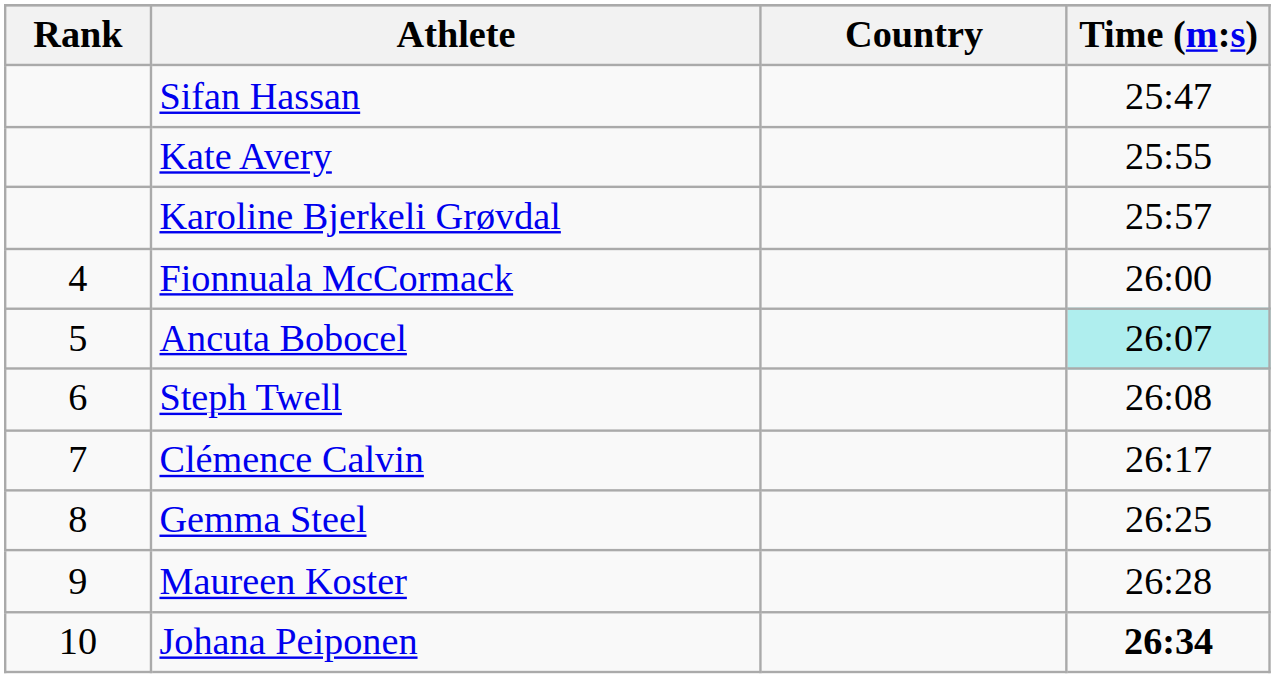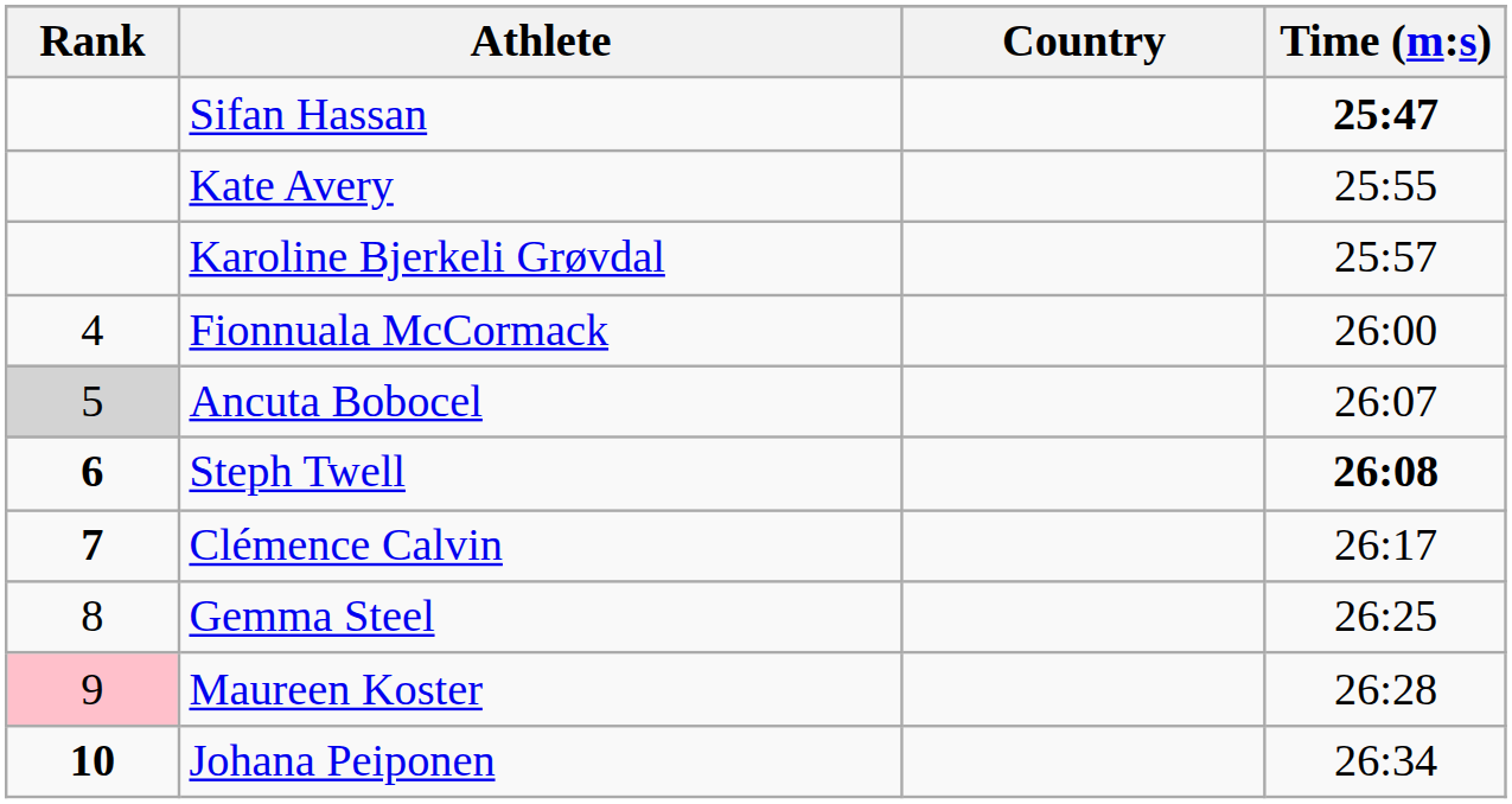Sifan Hassan | Time (m:s): normal -> bold
Ancuta Bobocel | Rank: no background -> lightgrey background
Ancuta Bobocel | Time (m:s): paleturquoise background -> no background
Steph Twell | Rank: normal -> bold
Steph Twell | Time (m:s): normal -> bold
Clémence Calvin | Rank: normal -> bold
Maureen Koster | Rank: no background -> pink background
Johana Peiponen | Rank: normal -> bold
Johana Peiponen | Time (m:s): bold -> normal
